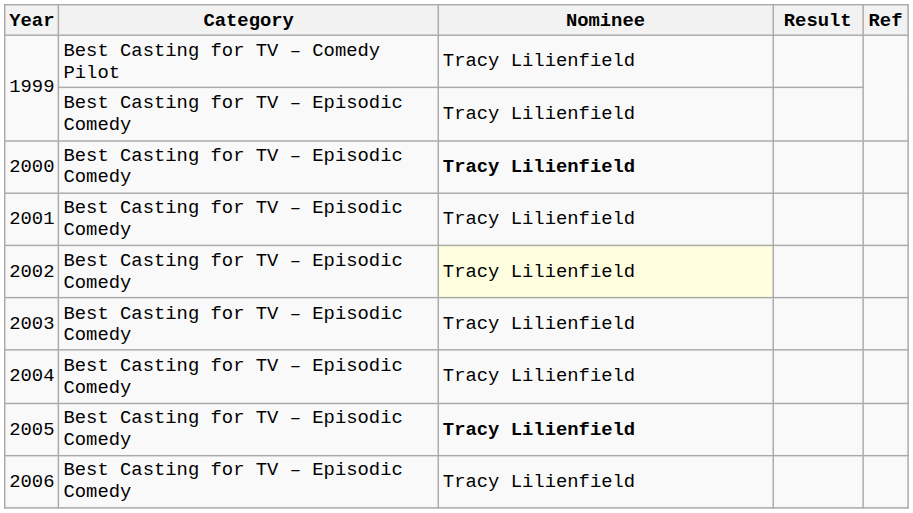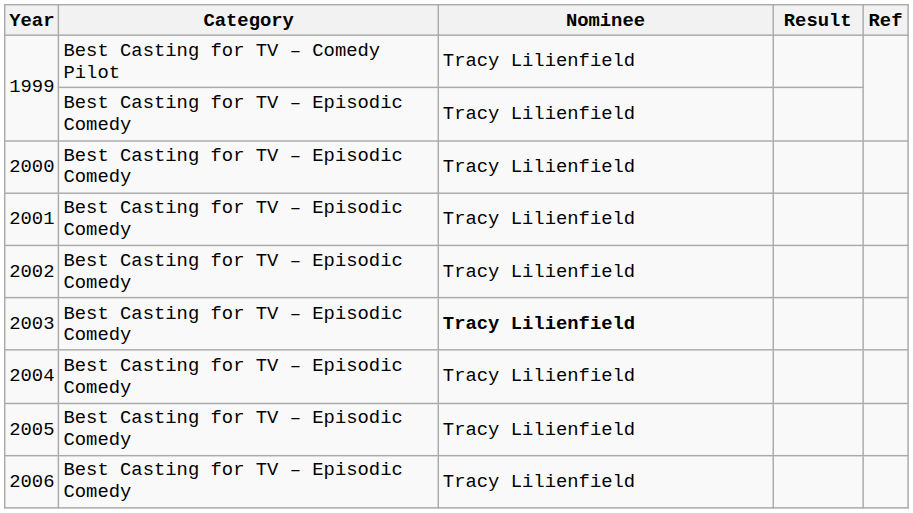2000 | Nominee: bold -> normal
2002 | Nominee: lightyellow background -> no background
2003 | Nominee: normal -> bold
2005 | Nominee: bold -> normal
